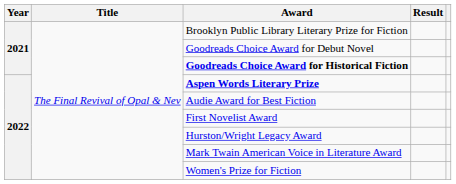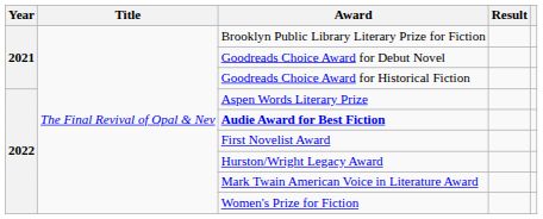Goodreads Choice Award for Historical Fiction | Award: bold -> normal
Aspen Words Literary Prize | Award: bold -> normal
Audie Award for Best Fiction | Award: normal -> bold
